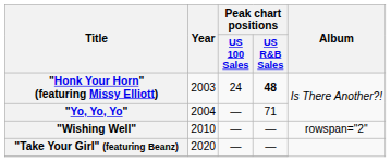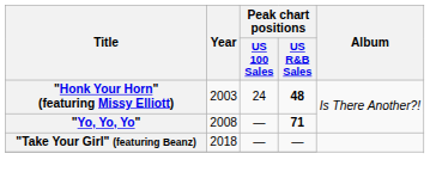"Yo, Yo, Yo" | Year: 2004 -> 2008
"Yo, Yo, Yo" | Peak chart positions / US R&B Sales: normal -> bold
- row: "Wishing Well" | 2010 | — | — | rowspan="2"
"Take Your Girl" (featuring Beanz) | Year: 2020 -> 2018
